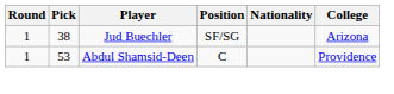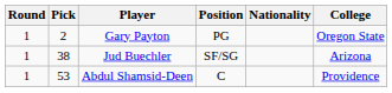+ row: 1 | 2 | Gary Payton | PG | Oregon State
